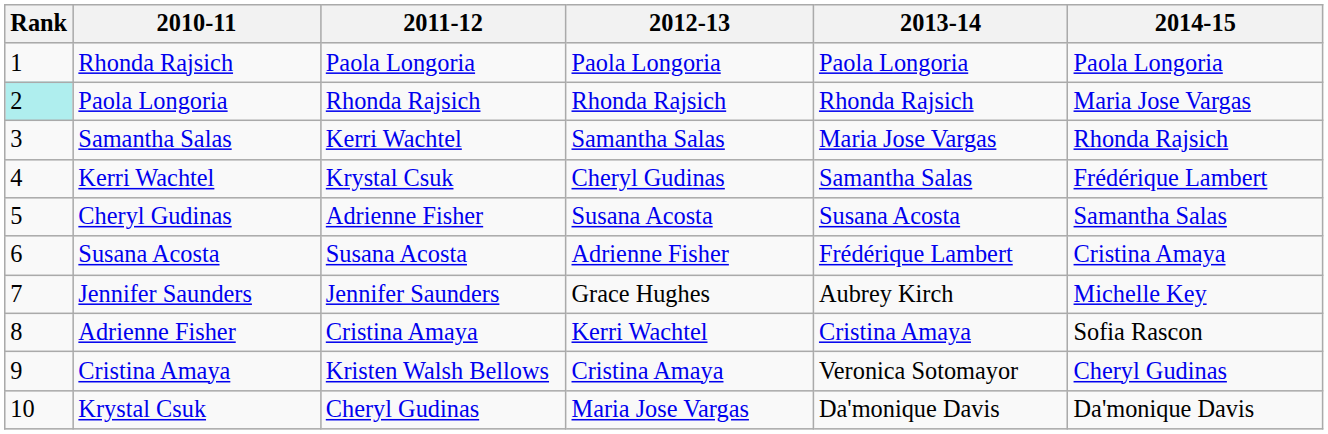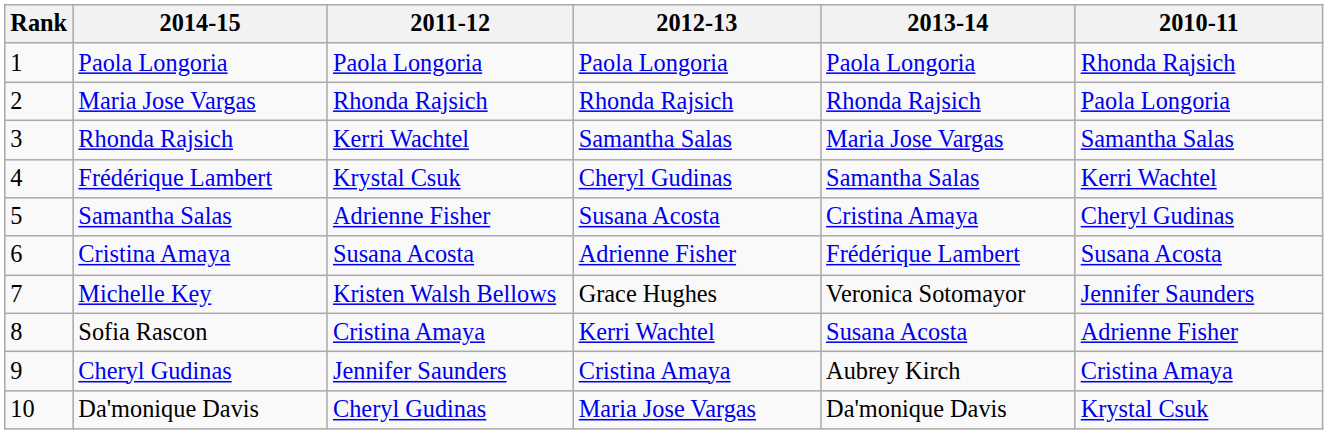columns swapped: 2010-11 <-> 2014-15
row 3 | Rank: paleturquoise background -> no background
row 6 | 2013-14: Susana Acosta -> Cristina Amaya
row 8 | 2011-12: Jennifer Saunders -> Kristen Walsh Bellows
row 8 | 2013-14: Aubrey Kirch -> Veronica Sotomayor
row 9 | 2013-14: Cristina Amaya -> Susana Acosta
row 10 | 2011-12: Kristen Walsh Bellows -> Jennifer Saunders
row 10 | 2013-14: Veronica Sotomayor -> Aubrey Kirch
